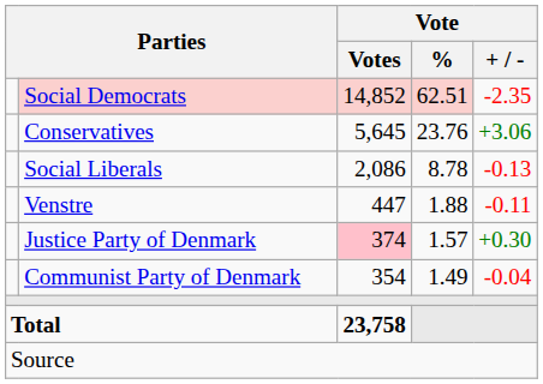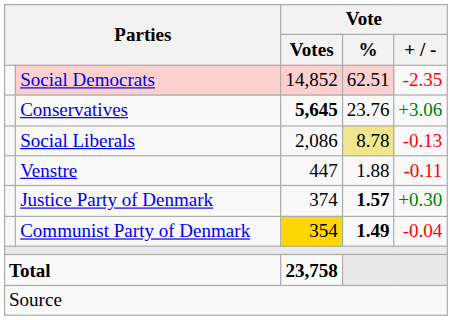Conservatives | Vote / Votes: normal -> bold
Social Liberals | Vote / %: no background -> khaki background
Justice Party of Denmark | Vote / Votes: pink background -> no background
Justice Party of Denmark | Vote / %: normal -> bold
Communist Party of Denmark | Vote / Votes: no background -> gold background
Communist Party of Denmark | Vote / %: normal -> bold
